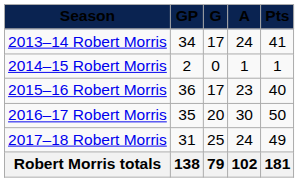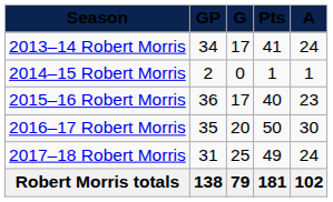columns swapped: A <-> Pts
